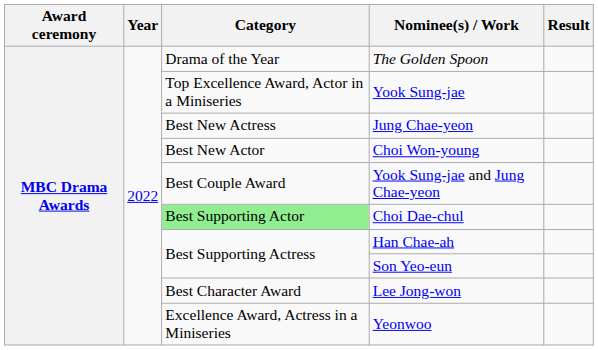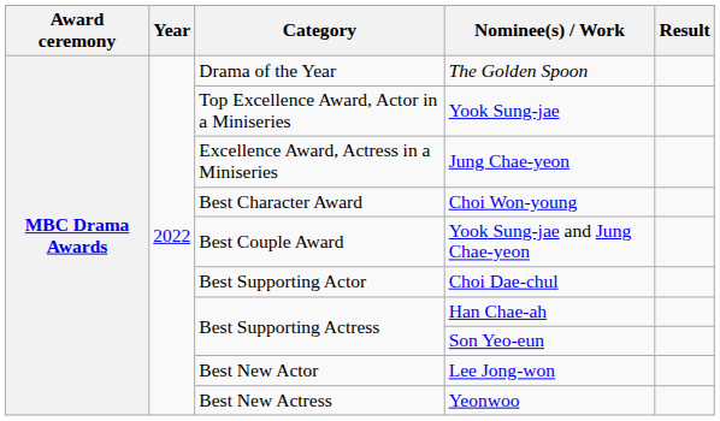Jung Chae-yeon | Category: Best New Actress -> Excellence Award, Actress in a Miniseries
Choi Won-young | Category: Best New Actor -> Best Character Award
Choi Dae-chul | Category: lightgreen background -> no background
Lee Jong-won | Category: Best Character Award -> Best New Actor
Yeonwoo | Category: Excellence Award, Actress in a Miniseries -> Best New Actress
